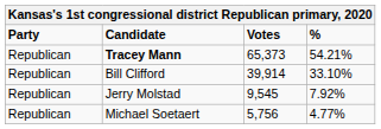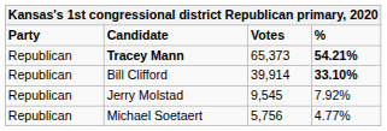Tracey Mann | %: normal -> bold
Bill Clifford | %: normal -> bold
